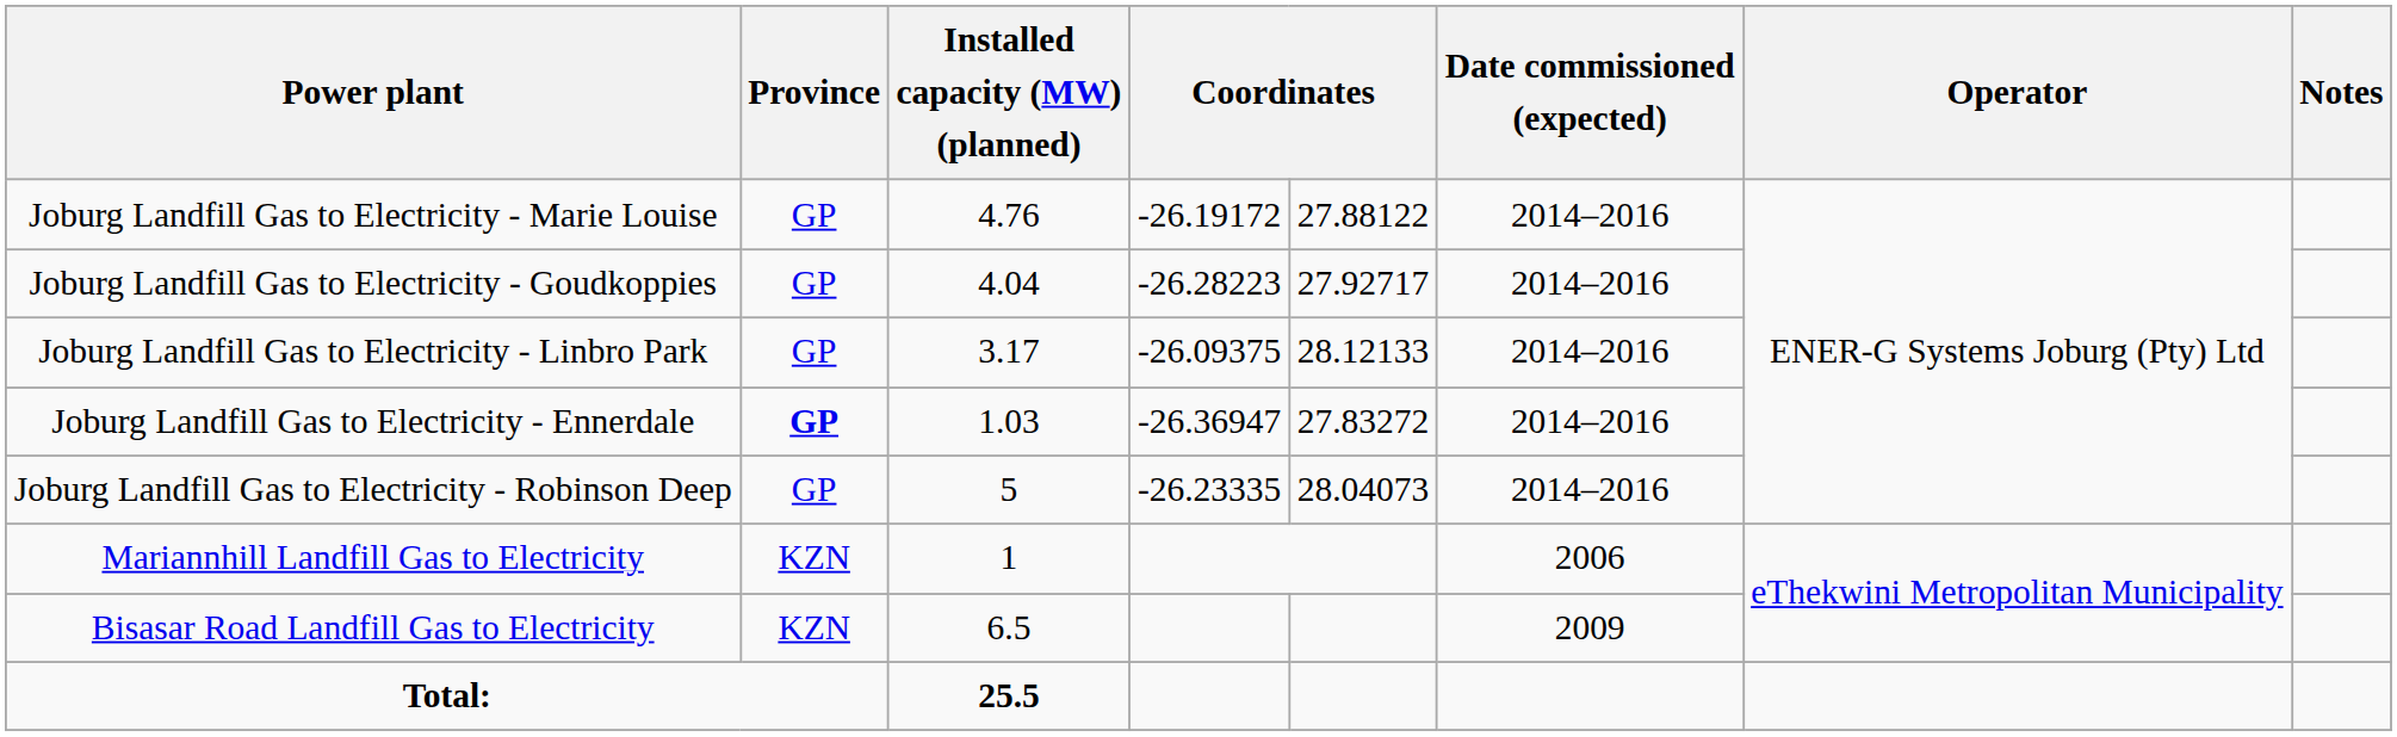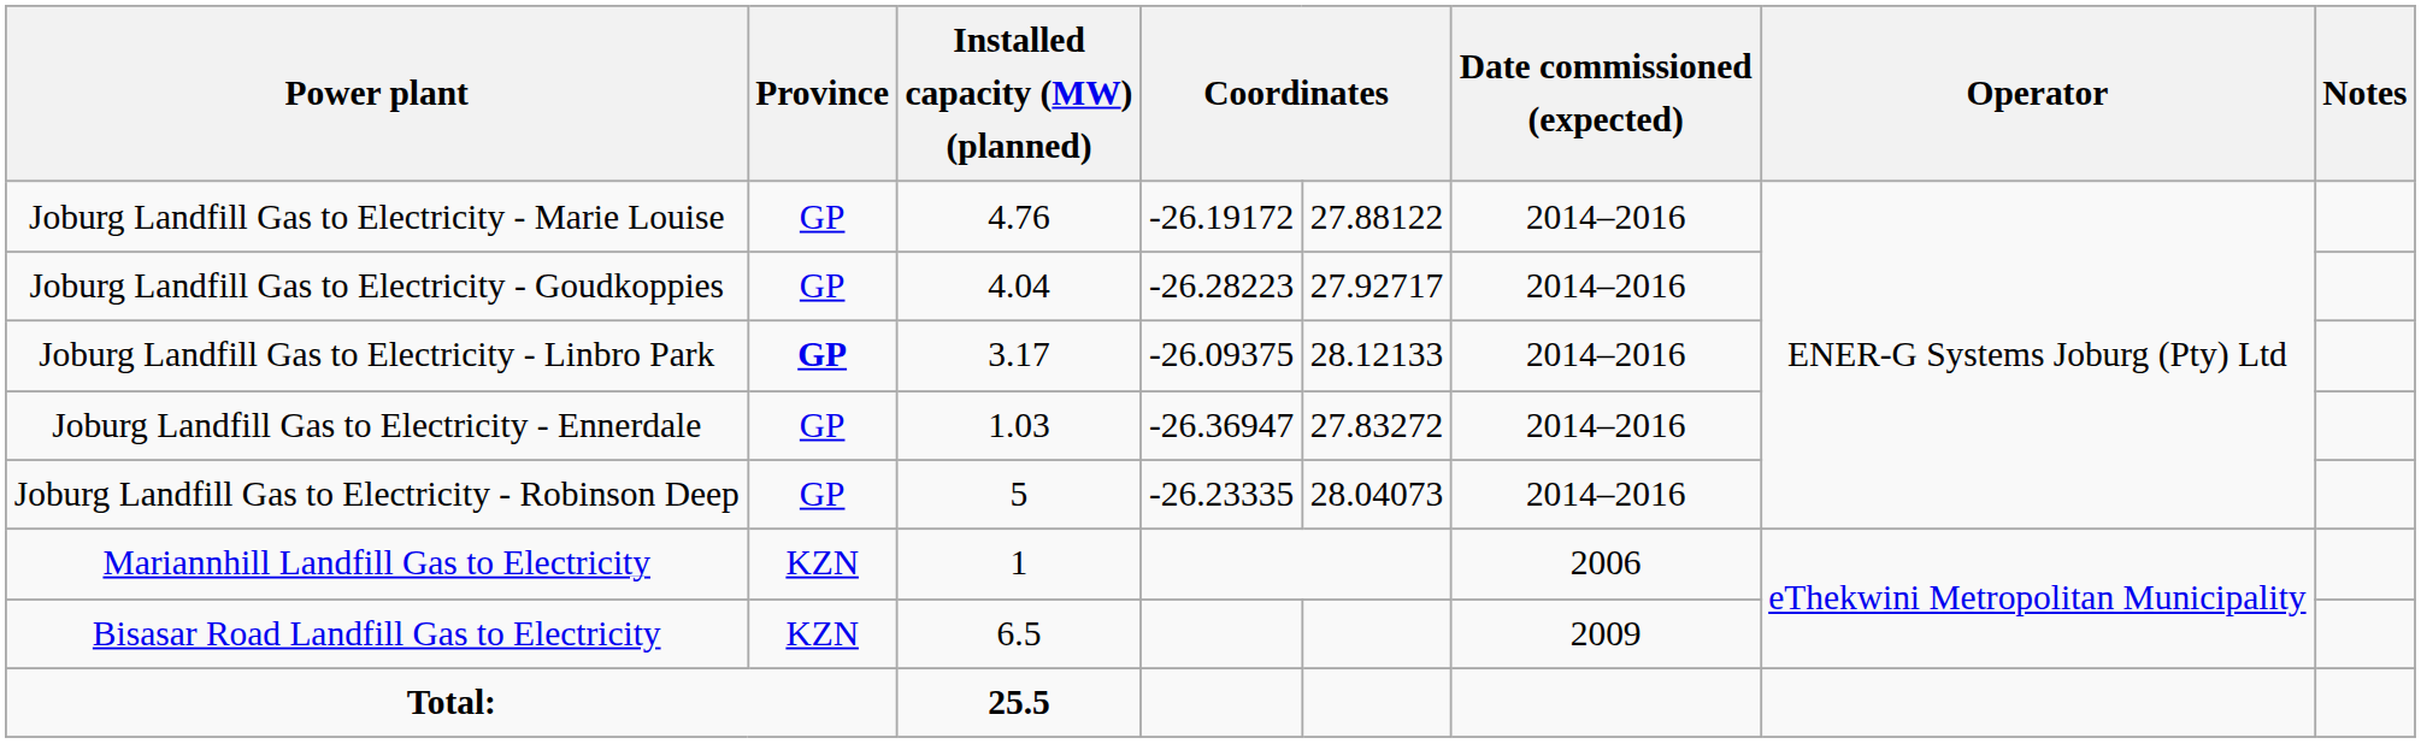Joburg Landfill Gas to Electricity - Linbro Park | Province: normal -> bold
Joburg Landfill Gas to Electricity - Ennerdale | Province: bold -> normal
